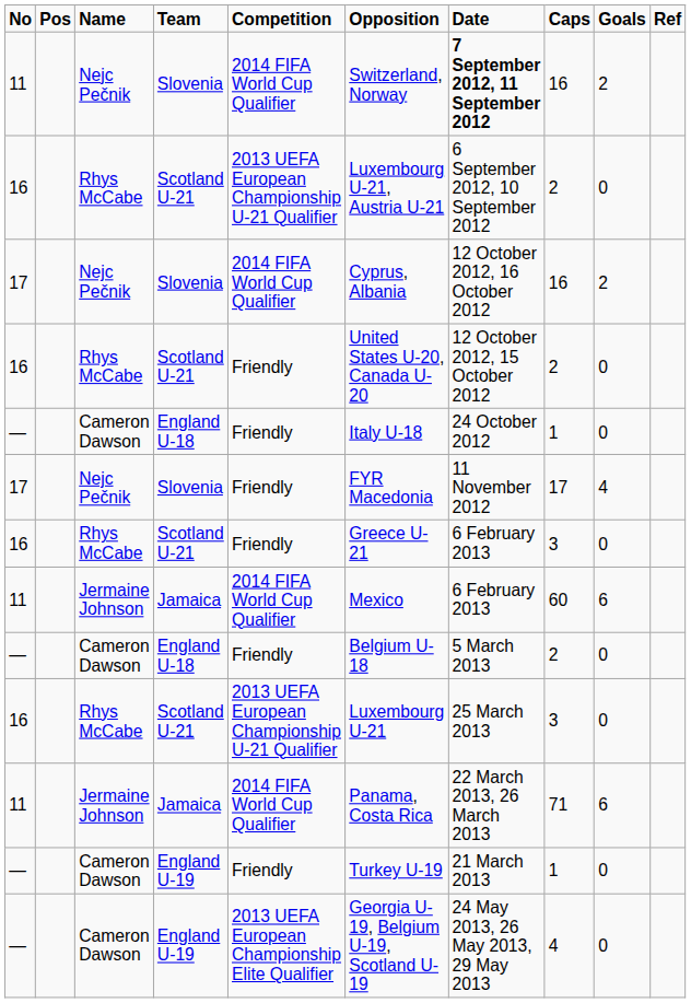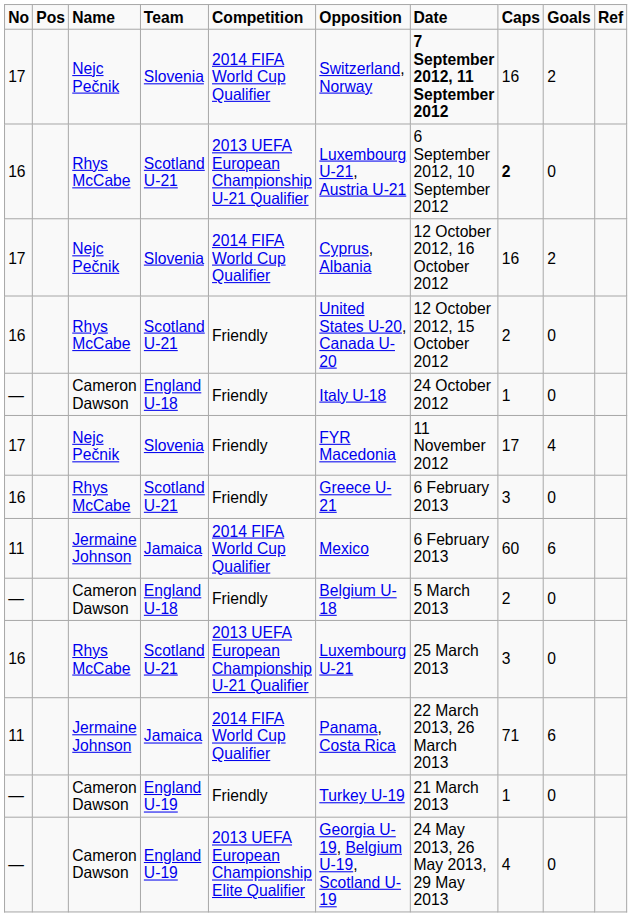row 2 | No: 11 -> 17
row 3 | Caps: normal -> bold
